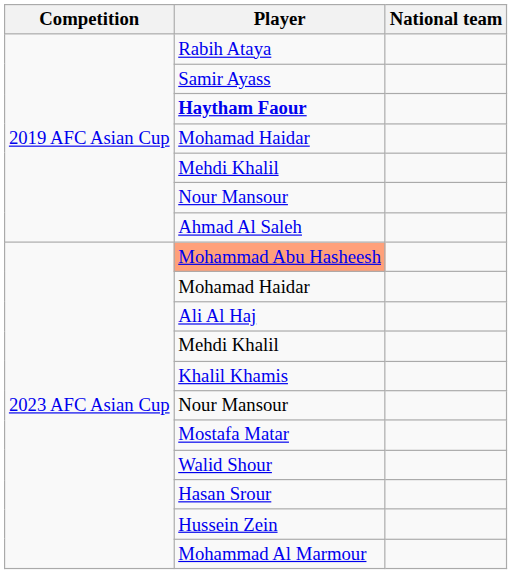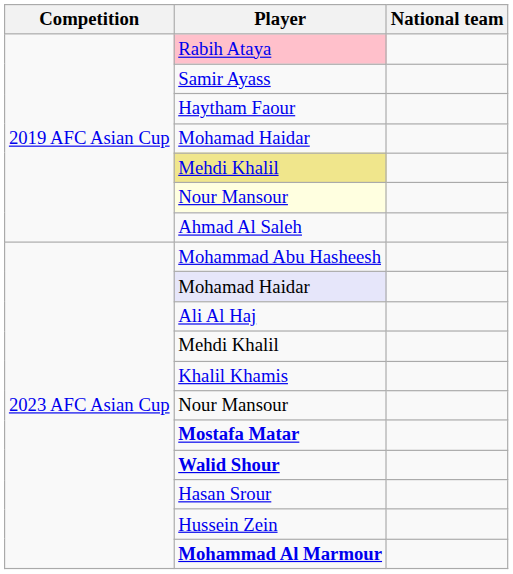Rabih Ataya | Player: no background -> pink background
Haytham Faour | Player: bold -> normal
2019 AFC Asian Cup / Mehdi Khalil | Player: no background -> khaki background
2019 AFC Asian Cup / Nour Mansour | Player: no background -> lightyellow background
Mohammad Abu Hasheesh | Player: lightsalmon background -> no background
2023 AFC Asian Cup / Mohamad Haidar | Player: no background -> lavender background
Mostafa Matar | Player: normal -> bold
Walid Shour | Player: normal -> bold
Mohammad Al Marmour | Player: normal -> bold
